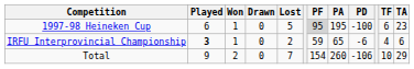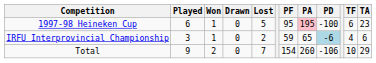1997-98 Heineken Cup | PF: lightgrey background -> no background
1997-98 Heineken Cup | PA: no background -> pink background
IRFU Interprovincial Championship | Played: bold -> normal
IRFU Interprovincial Championship | PD: no background -> lightblue background
